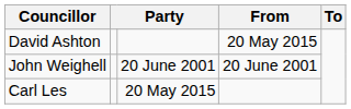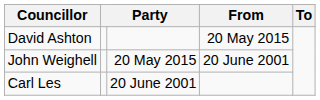John Weighell | column 3: 20 June 2001 -> 20 May 2015
Carl Les | column 3: 20 May 2015 -> 20 June 2001
